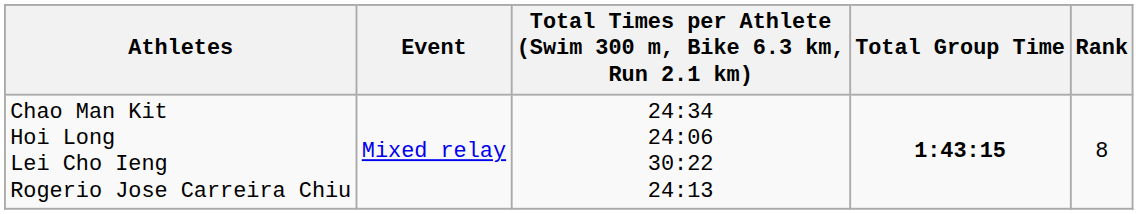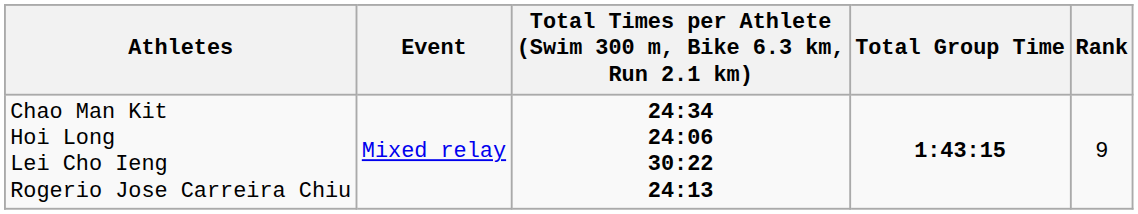row 2 | column 3: normal -> bold
row 2 | Rank: 8 -> 9
